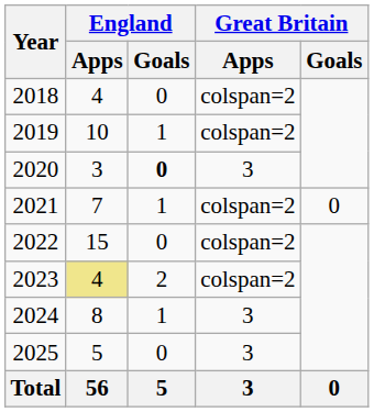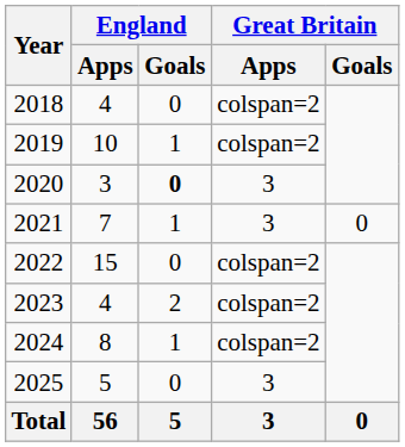2021 | Great Britain / Apps: colspan=2 -> 3
2023 | England / Apps: khaki background -> no background
2024 | Great Britain / Apps: 3 -> colspan=2
